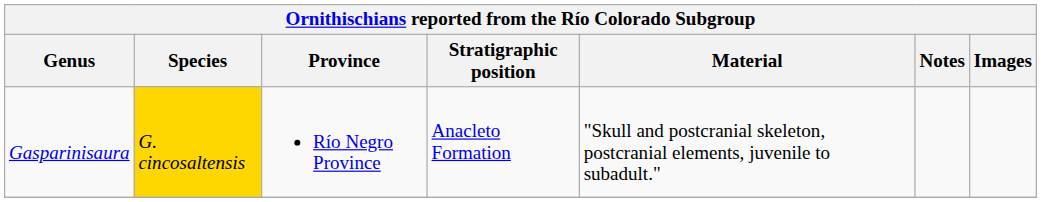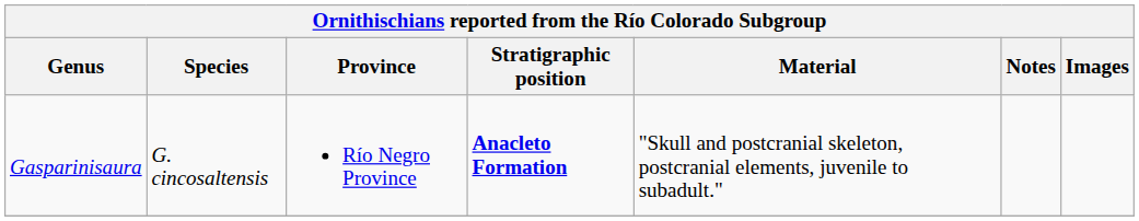Gasparinisaura | Species: gold background -> no background
Gasparinisaura | Stratigraphic position: normal -> bold
